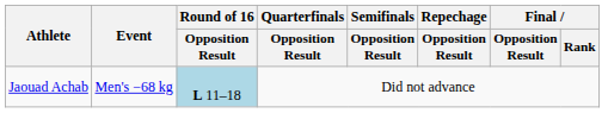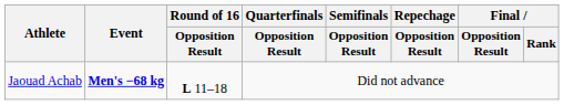Jaouad Achab | Event: normal -> bold
Jaouad Achab | Round of 16 / Opposition Result: lightblue background -> no background
